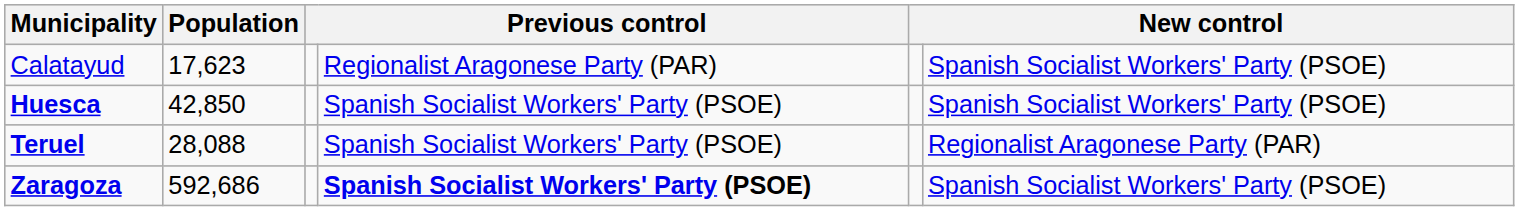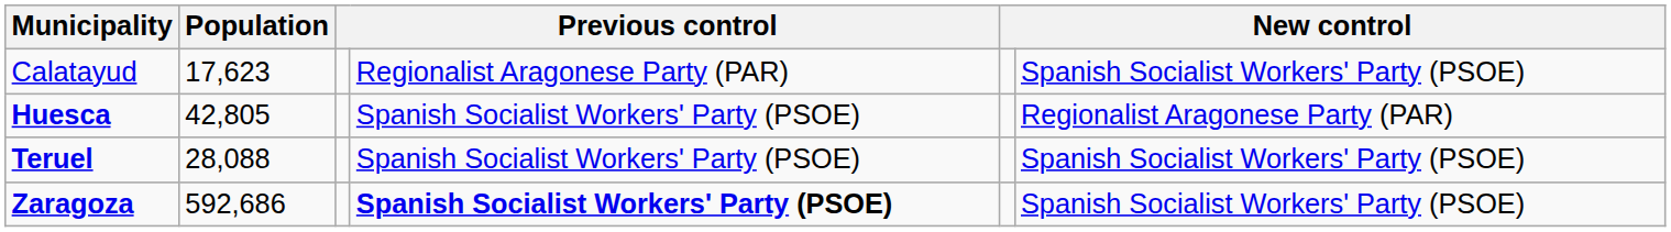Huesca | Population: 42,850 -> 42,805
Huesca | column 6: Spanish Socialist Workers' Party (PSOE) -> Regionalist Aragonese Party (PAR)
Teruel | column 6: Regionalist Aragonese Party (PAR) -> Spanish Socialist Workers' Party (PSOE)
